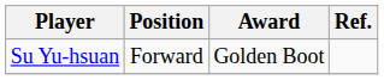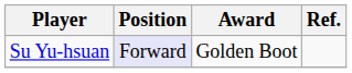Su Yu-hsuan | Position: no background -> lavender background
